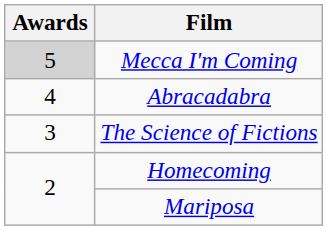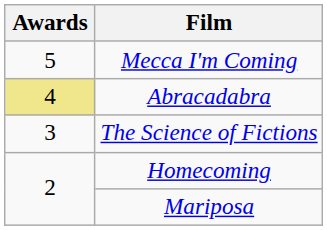Mecca I'm Coming | Awards: lightgrey background -> no background
Abracadabra | Awards: no background -> khaki background
